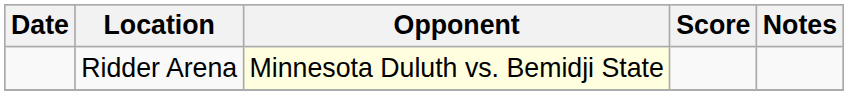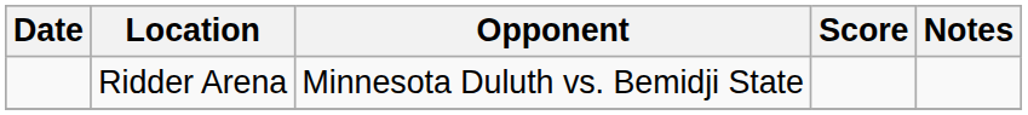Ridder Arena | Opponent: lightyellow background -> no background
